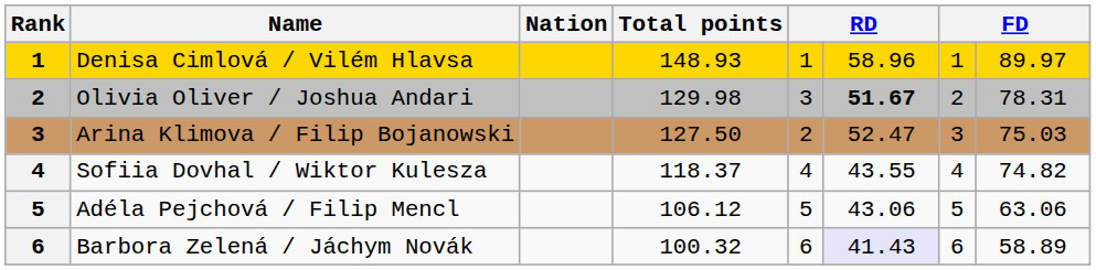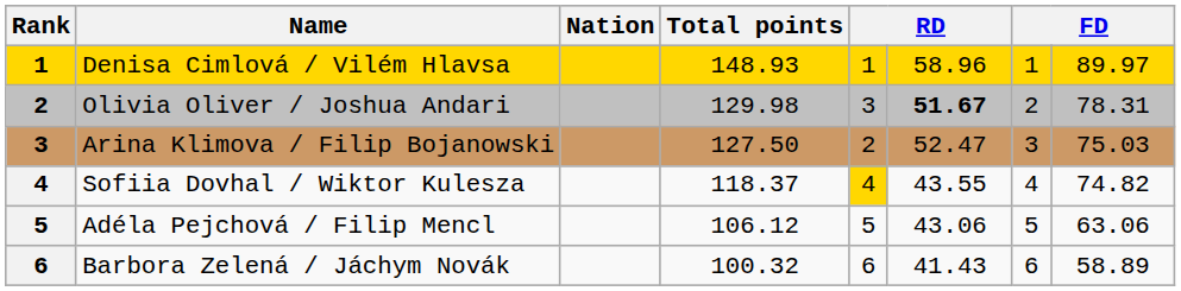Sofiia Dovhal / Wiktor Kulesza | column 5: no background -> gold background
Barbora Zelená / Jáchym Novák | column 6: lavender background -> no background
